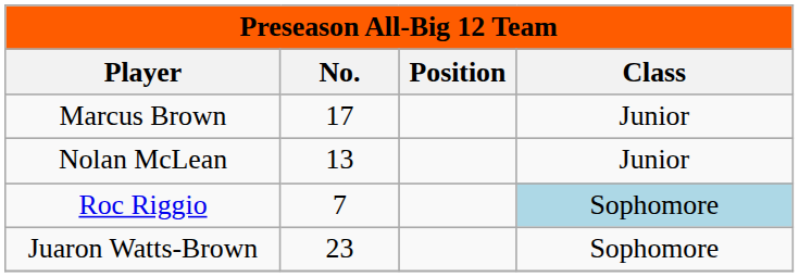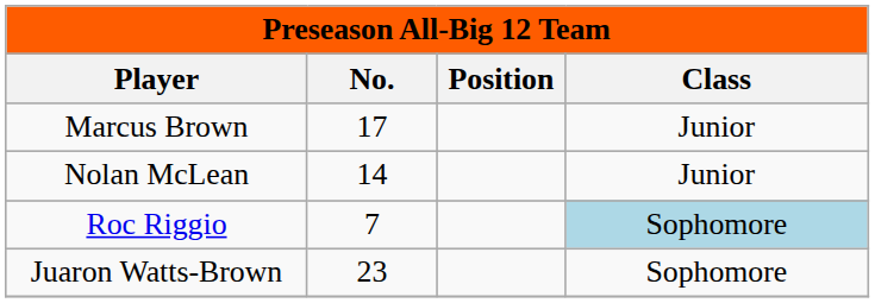Nolan McLean | No.: 13 -> 14
